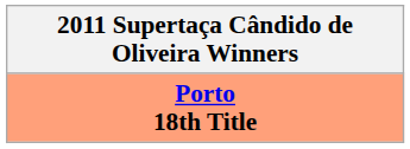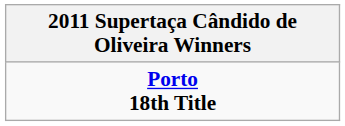row 2 | column 1: lightsalmon background -> no background
